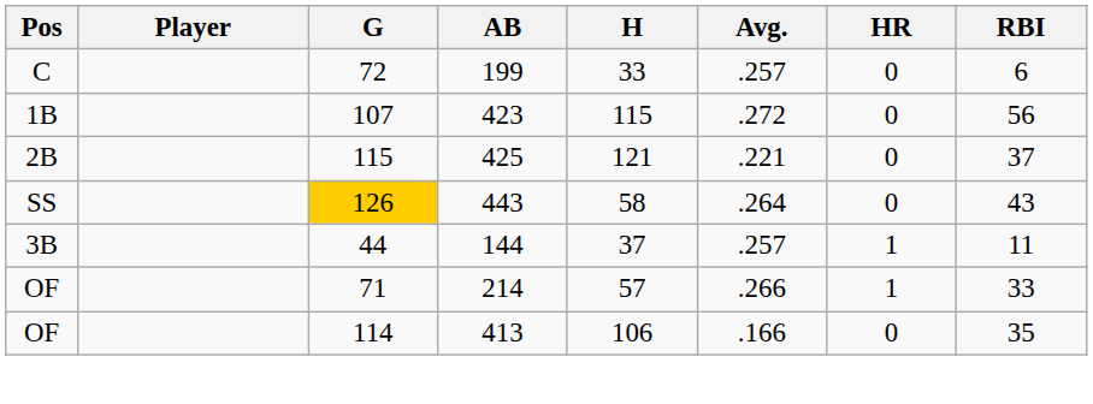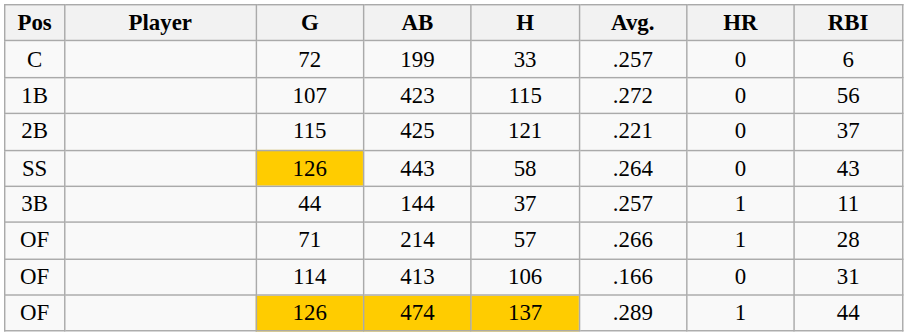214 | RBI: 33 -> 28
413 | RBI: 35 -> 31
+ row: OF | 126 | 474 | 137 | .289 | 1 | 44
